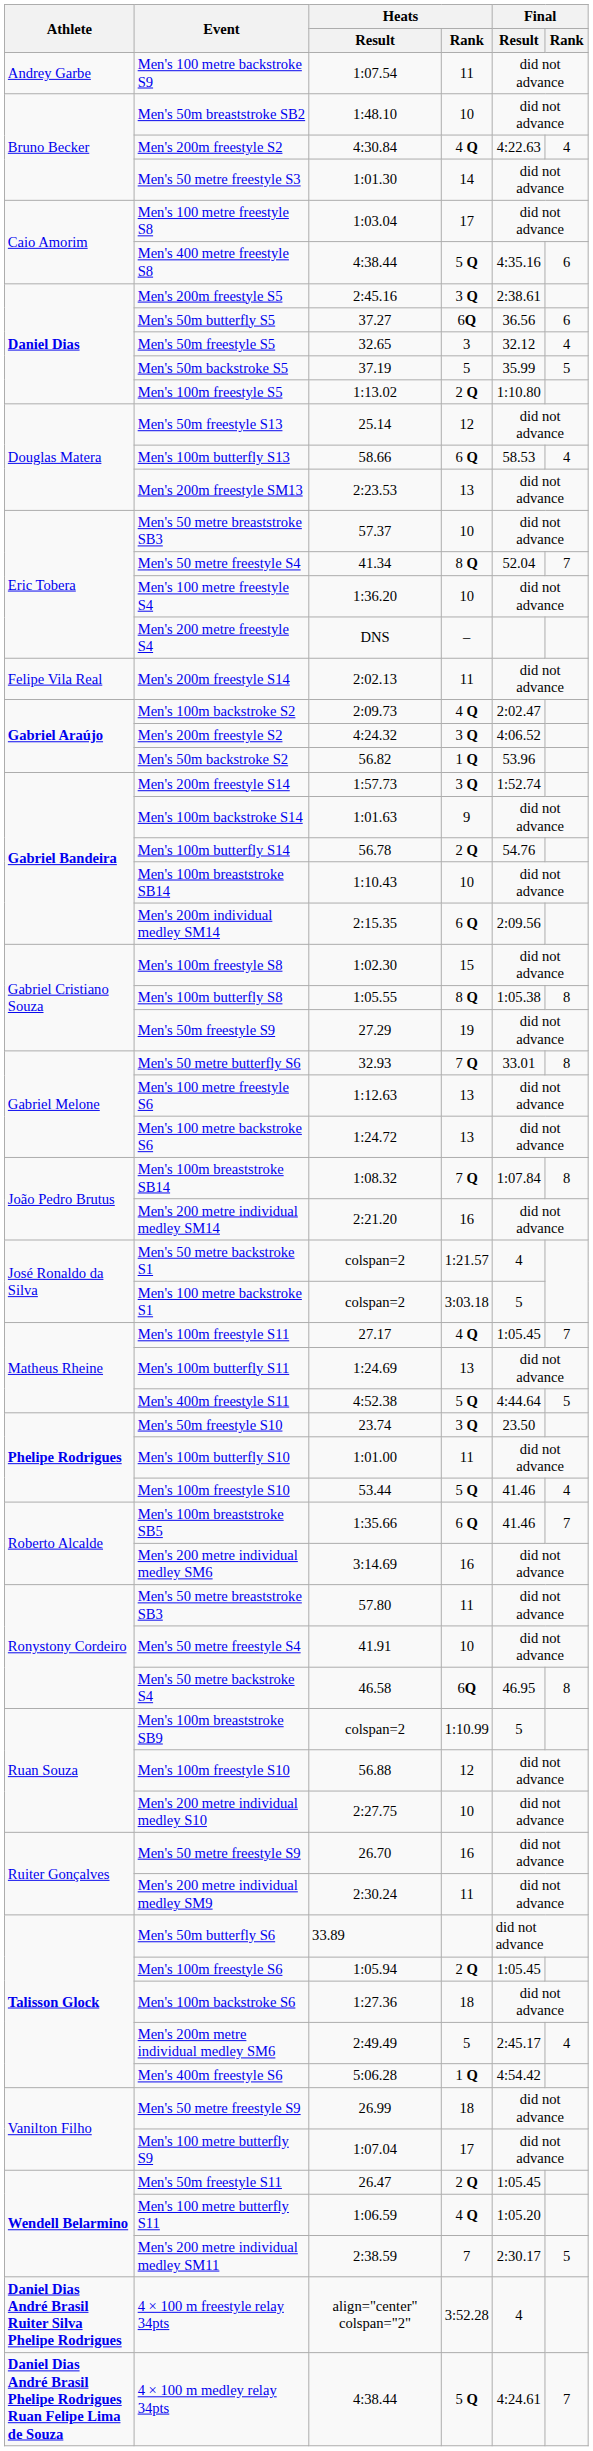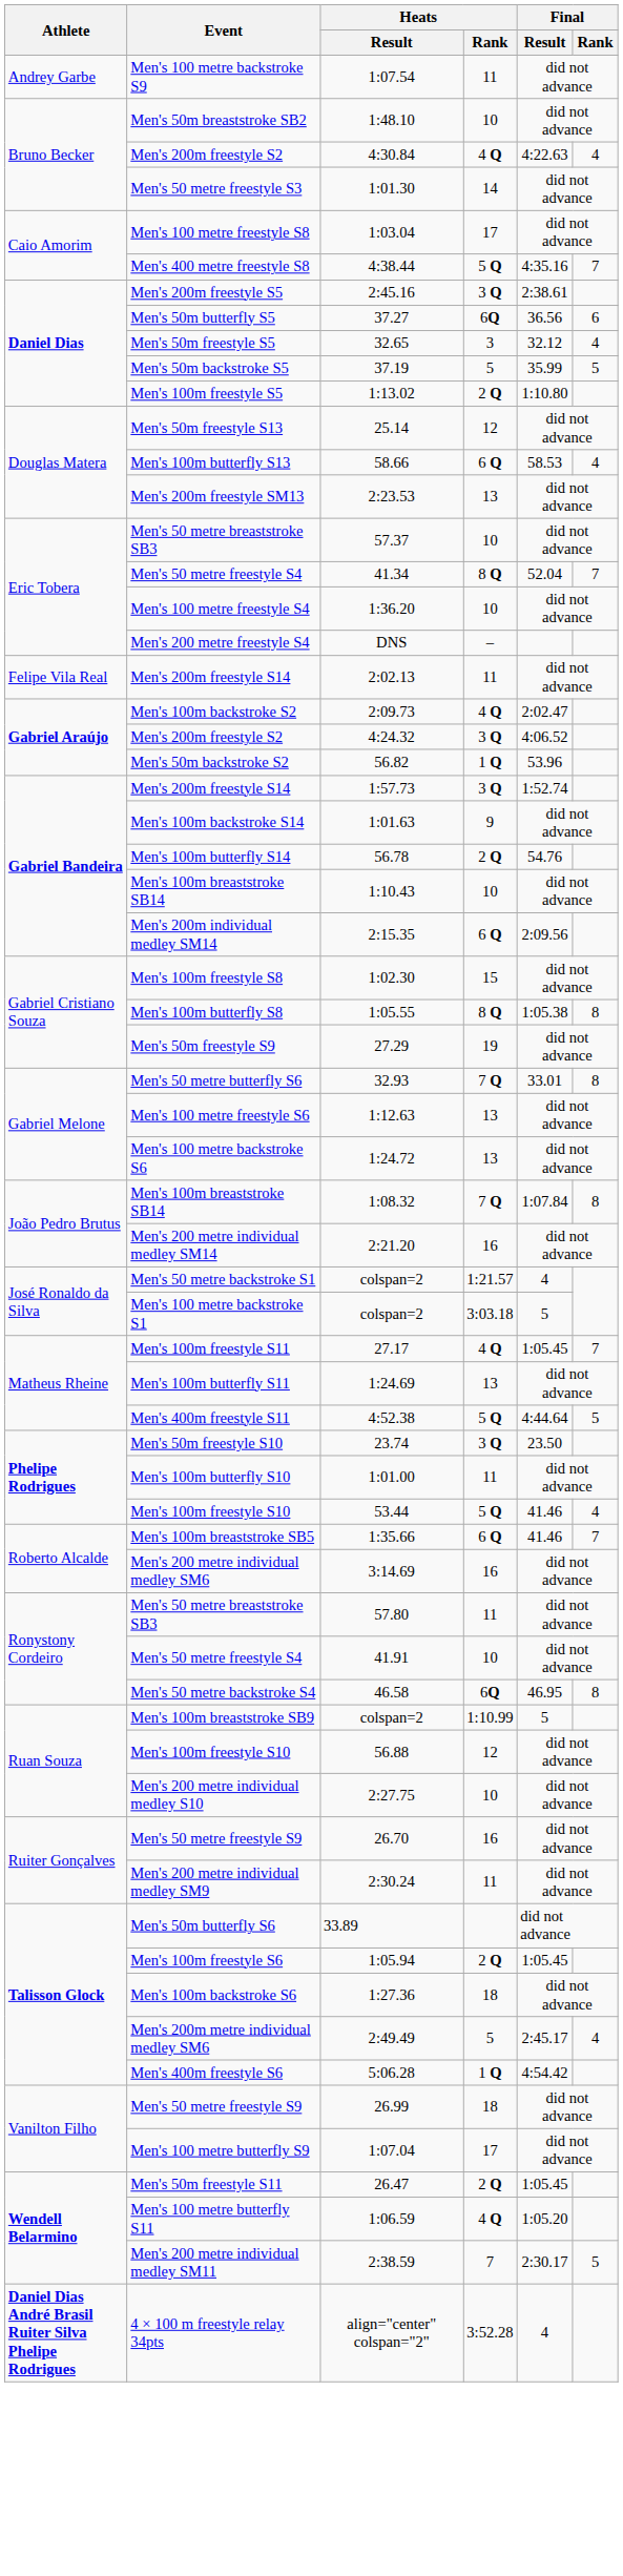Men's 400 metre freestyle S8 / 4:38.44 | Final / Rank: 6 -> 7
- row: Daniel Dias André Brasil Phelipe Rodrigues Ruan Felipe Lima de Souza | 4 × 100 m medley relay 34pts | 4:38.44 | 5 Q | 4:24.61 | 7
